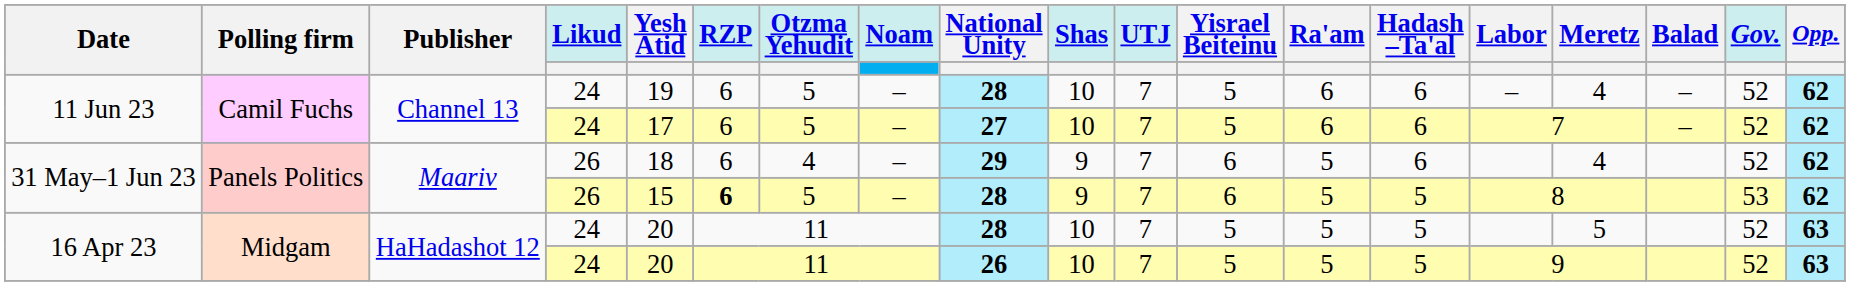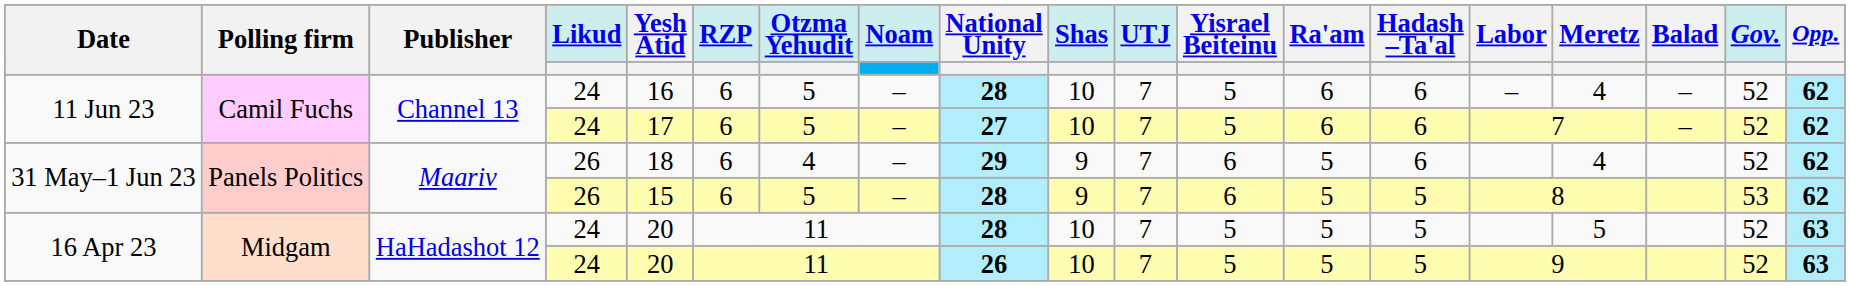row 3 | Yesh Atid: 19 -> 16
row 6 | RZP: bold -> normal
